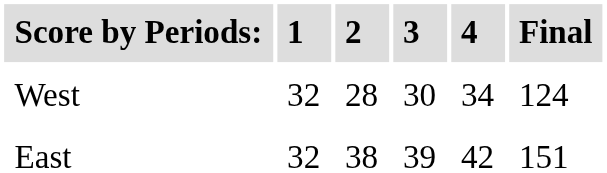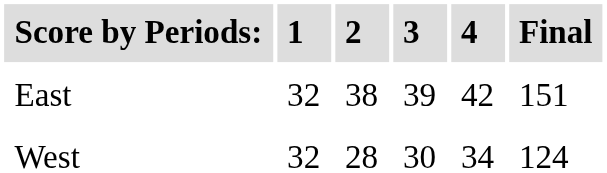rows swapped: West <-> East
